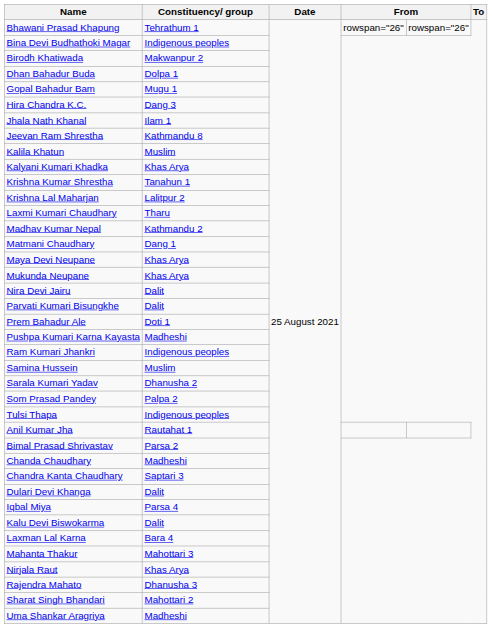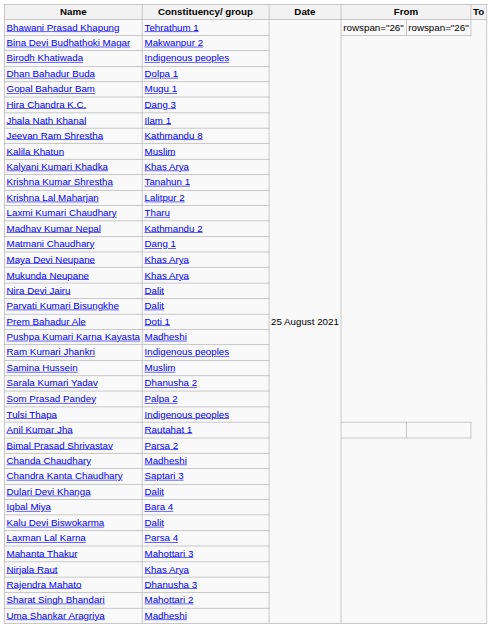Bina Devi Budhathoki Magar | Constituency/ group: Indigenous peoples -> Makwanpur 2
Birodh Khatiwada | Constituency/ group: Makwanpur 2 -> Indigenous peoples
Iqbal Miya | Constituency/ group: Parsa 4 -> Bara 4
Laxman Lal Karna | Constituency/ group: Bara 4 -> Parsa 4
